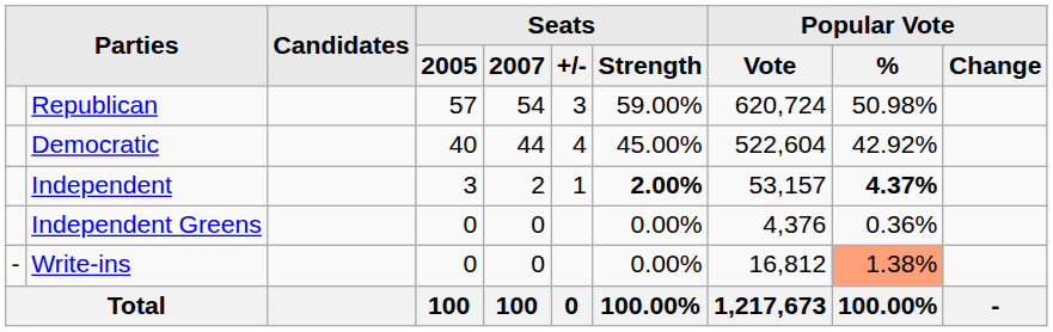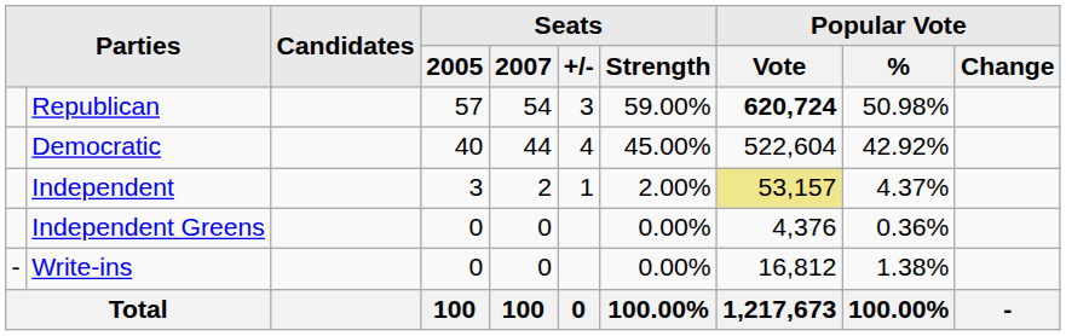Republican | Popular Vote / Vote: normal -> bold
Independent | Seats / Strength: bold -> normal
Independent | Popular Vote / Vote: no background -> khaki background
Independent | Popular Vote / %: bold -> normal
Write-ins | Popular Vote / %: lightsalmon background -> no background
